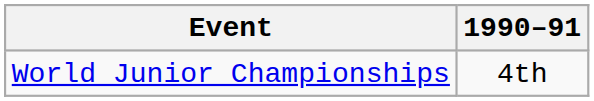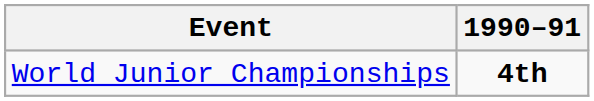World Junior Championships | 1990–91: normal -> bold
